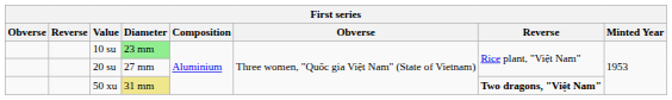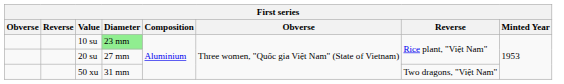50 xu | Diameter: khaki background -> no background
50 xu | column 7: bold -> normal
